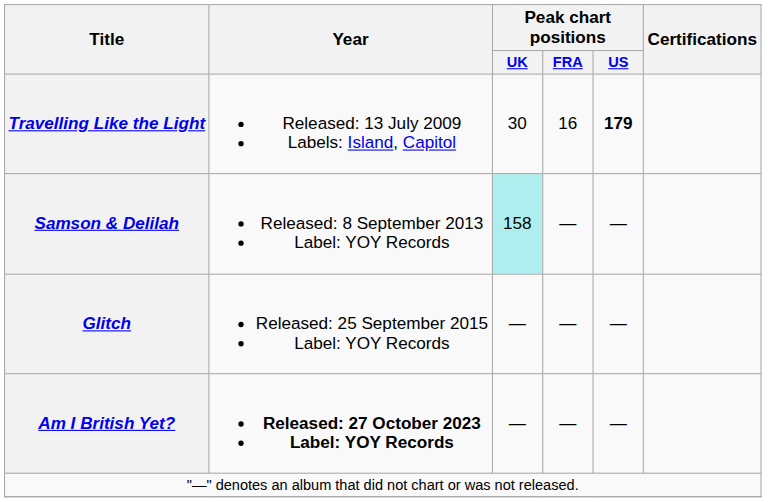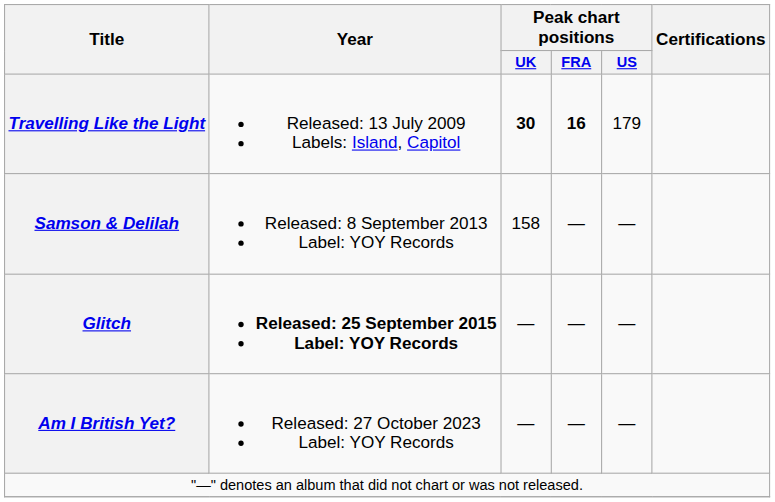Travelling Like the Light | Peak chart positions / UK: normal -> bold
Travelling Like the Light | Peak chart positions / FRA: normal -> bold
Travelling Like the Light | Peak chart positions / US: bold -> normal
Samson & Delilah | Peak chart positions / UK: paleturquoise background -> no background
Glitch | Year: normal -> bold
Am I British Yet? | Year: bold -> normal
